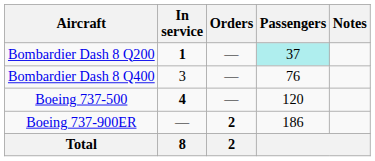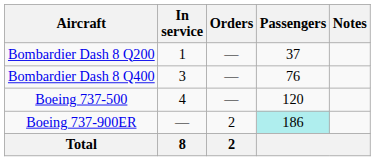Bombardier Dash 8 Q200 | In service: bold -> normal
Bombardier Dash 8 Q200 | Passengers: paleturquoise background -> no background
Boeing 737-500 | In service: bold -> normal
Boeing 737-900ER | Orders: bold -> normal
Boeing 737-900ER | Passengers: no background -> paleturquoise background
